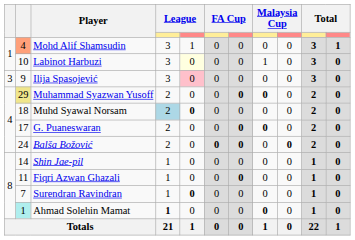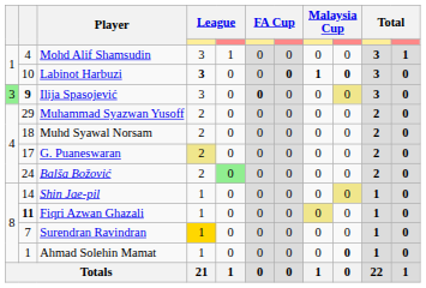Mohd Alif Shamsudin | column 2: lightsalmon background -> no background
Labinot Harbuzi | column 4: normal -> bold
Labinot Harbuzi | column 5: lightyellow background -> no background
Labinot Harbuzi | column 7: normal -> bold
Labinot Harbuzi | column 8: normal -> bold
Labinot Harbuzi | column 9: normal -> bold
Ilija Spasojević | column 1: no background -> lightgreen background
Ilija Spasojević | column 2: normal -> bold
Ilija Spasojević | column 5: pink background -> no background
Ilija Spasojević | column 6: normal -> bold
Ilija Spasojević | column 9: no background -> khaki background
Muhammad Syazwan Yusoff | column 2: khaki background -> no background
Muhammad Syazwan Yusoff | column 7: bold -> normal
Muhammad Syazwan Yusoff | column 8: bold -> normal
Muhd Syawal Norsam | column 4: lightblue background -> no background
Muhd Syawal Norsam | column 5: bold -> normal
G. Puaneswaran | column 4: no background -> khaki background
G. Puaneswaran | column 7: bold -> normal
G. Puaneswaran | column 8: bold -> normal
Balša Božović | column 5: no background -> lightgreen background
Balša Božović | column 6: bold -> normal
Balša Božović | column 7: bold -> normal
Balša Božović | column 9: bold -> normal
Shin Jae-pil | column 9: no background -> khaki background
Fiqri Azwan Ghazali | column 2: normal -> bold
Fiqri Azwan Ghazali | column 7: bold -> normal
Fiqri Azwan Ghazali | column 8: no background -> khaki background
Surendran Ravindran | column 4: no background -> gold background
Surendran Ravindran | column 5: bold -> normal
Ahmad Solehin Mamat | column 2: paleturquoise background -> no background
Ahmad Solehin Mamat | column 4: bold -> normal
Ahmad Solehin Mamat | column 8: bold -> normal
Ahmad Solehin Mamat | column 9: normal -> bold
